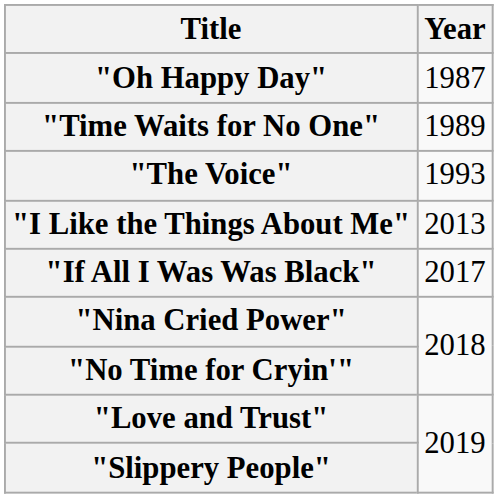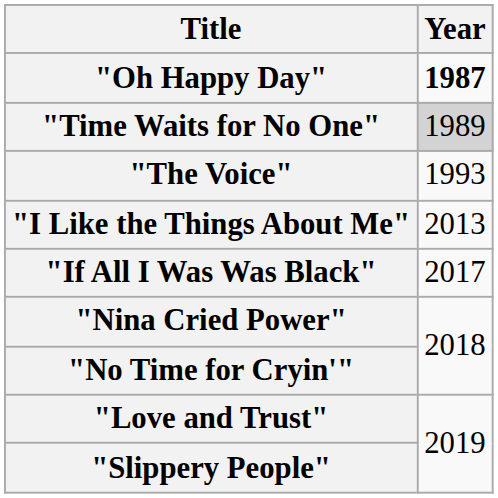"Oh Happy Day" | Year: normal -> bold
"Time Waits for No One" | Year: no background -> lightgrey background
